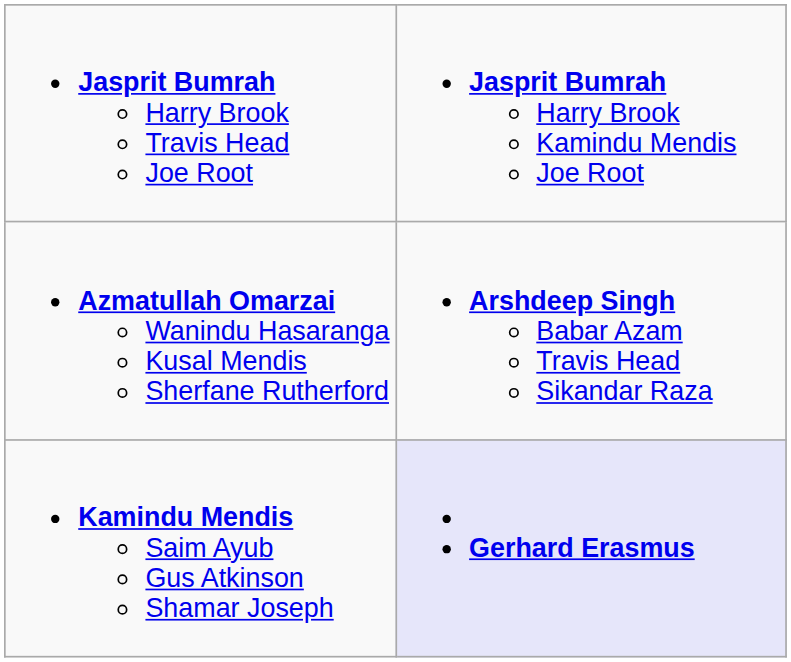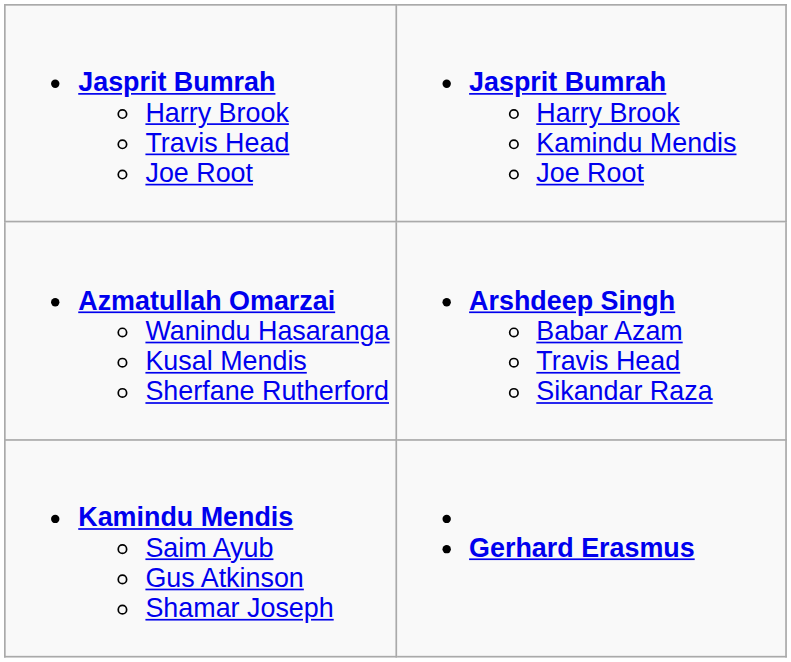Kamindu Mendis Saim Ayub Gus Atkinson Shamar Joseph | column 2: lavender background -> no background
